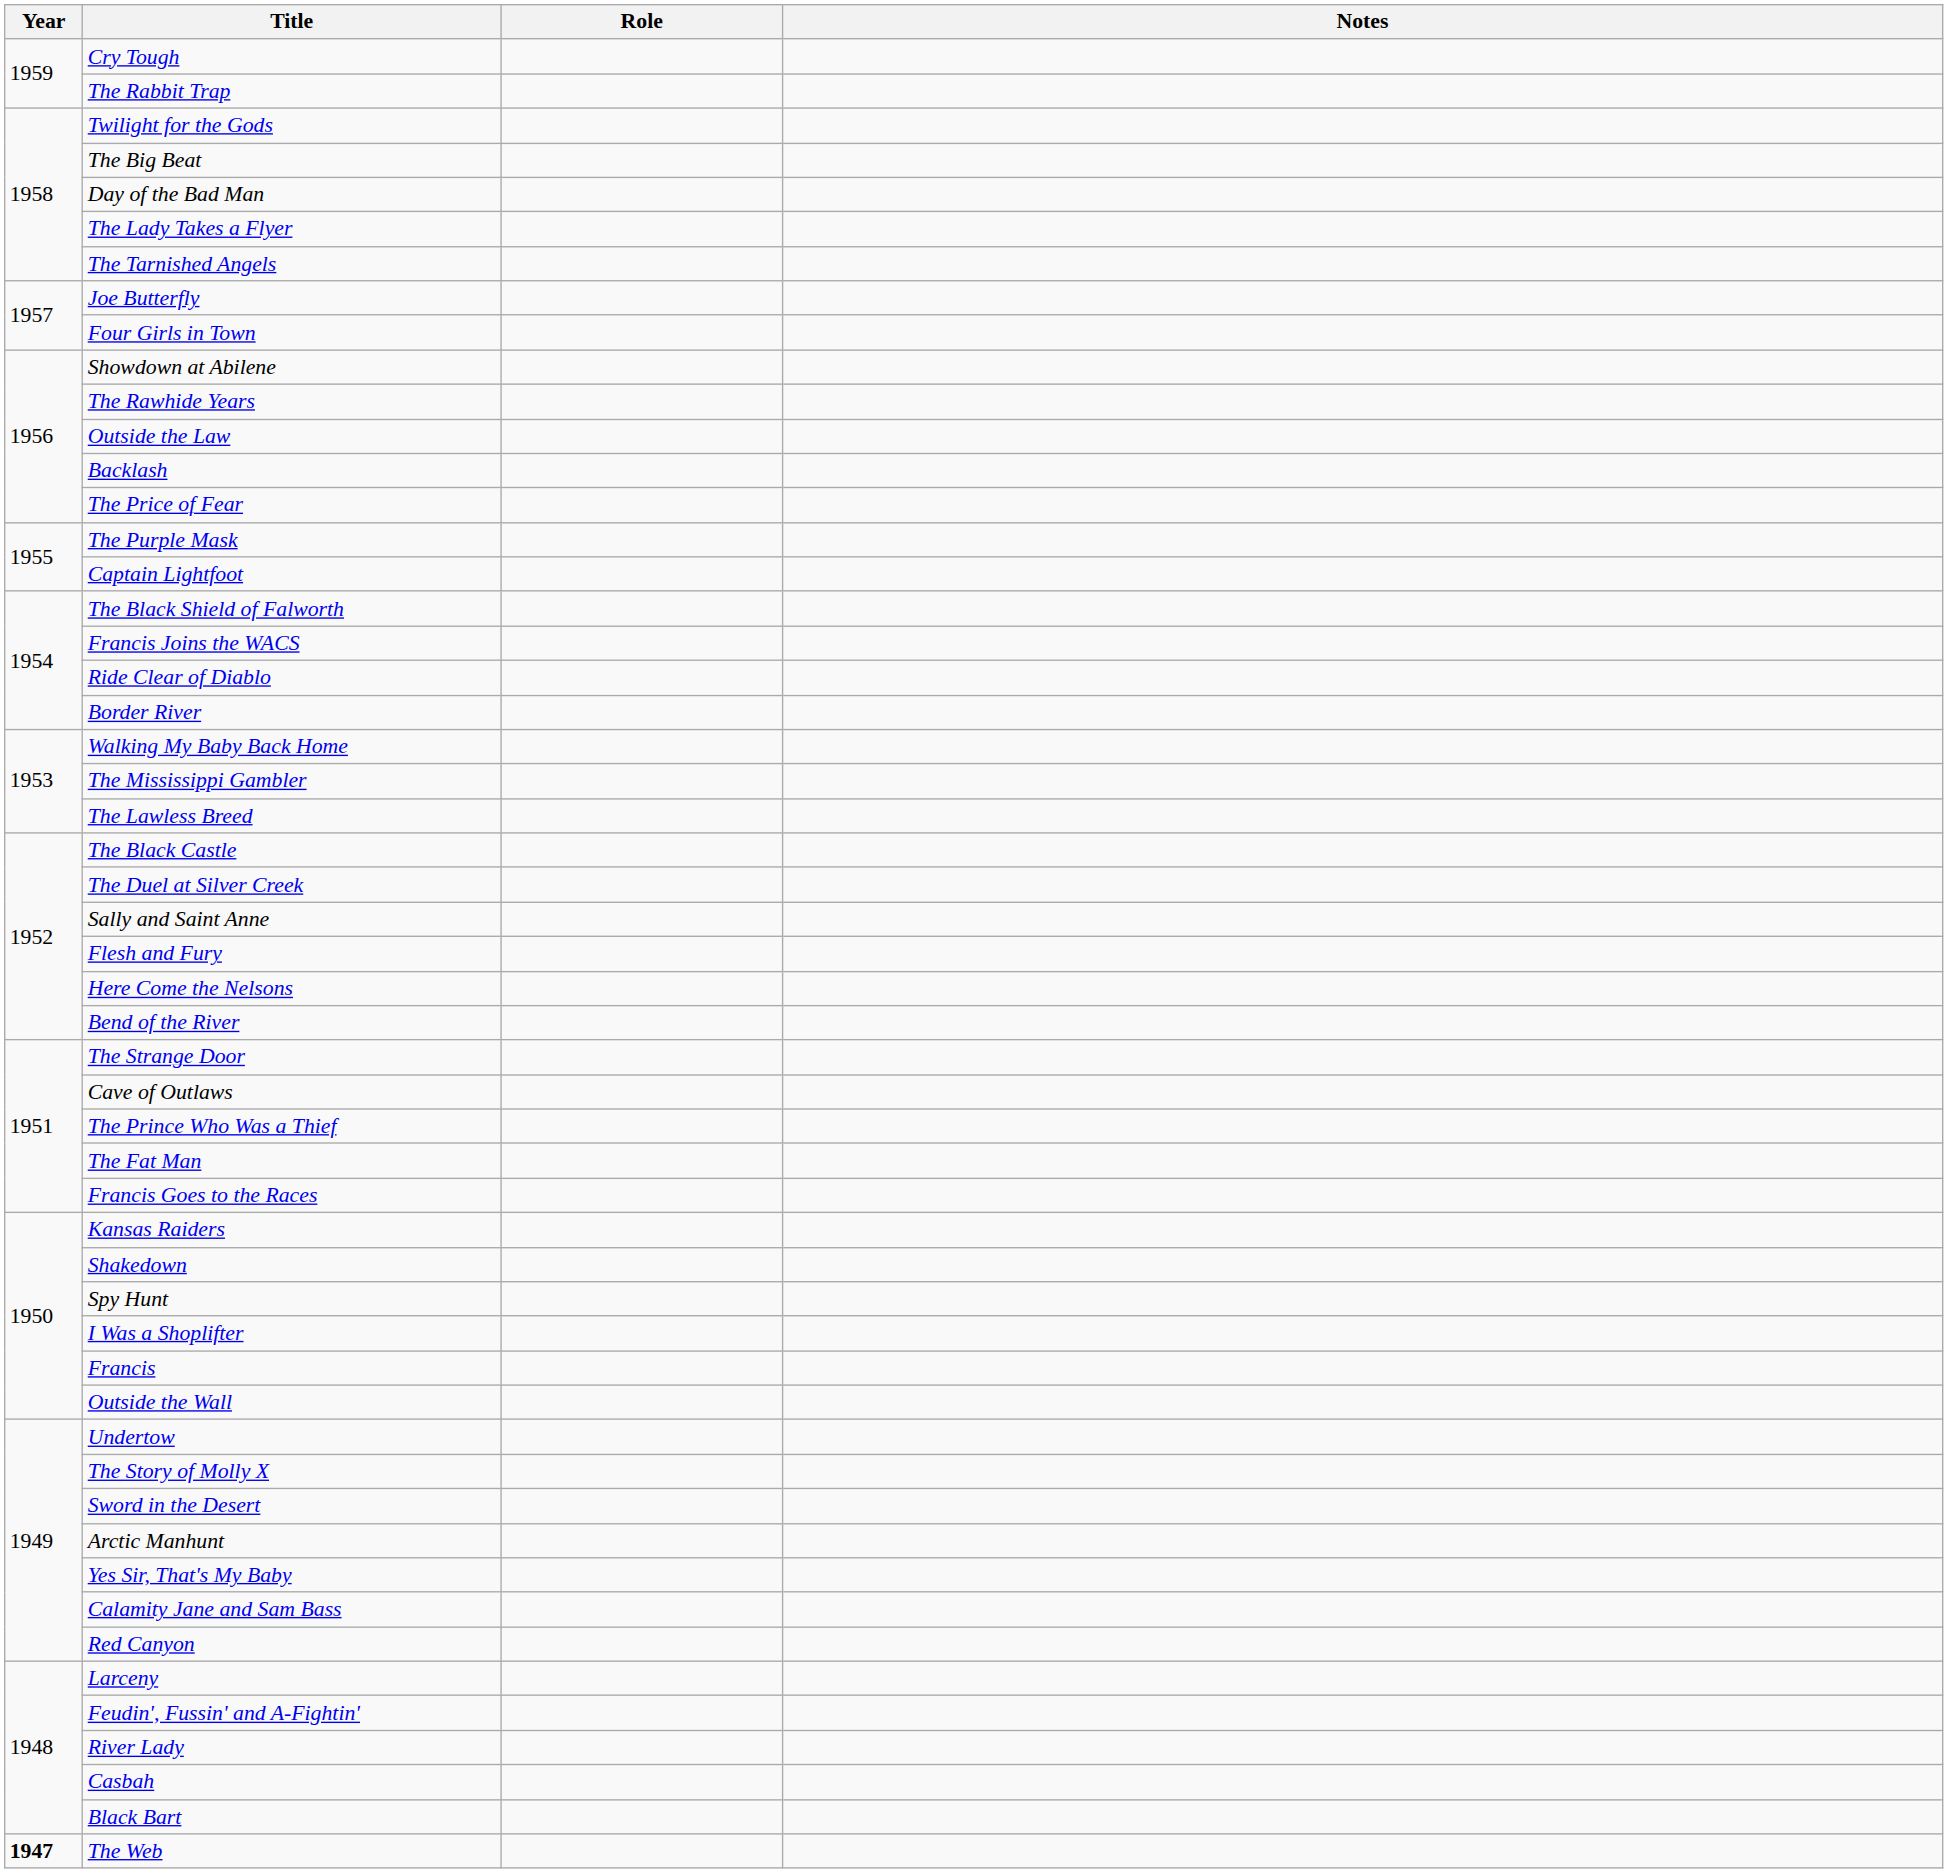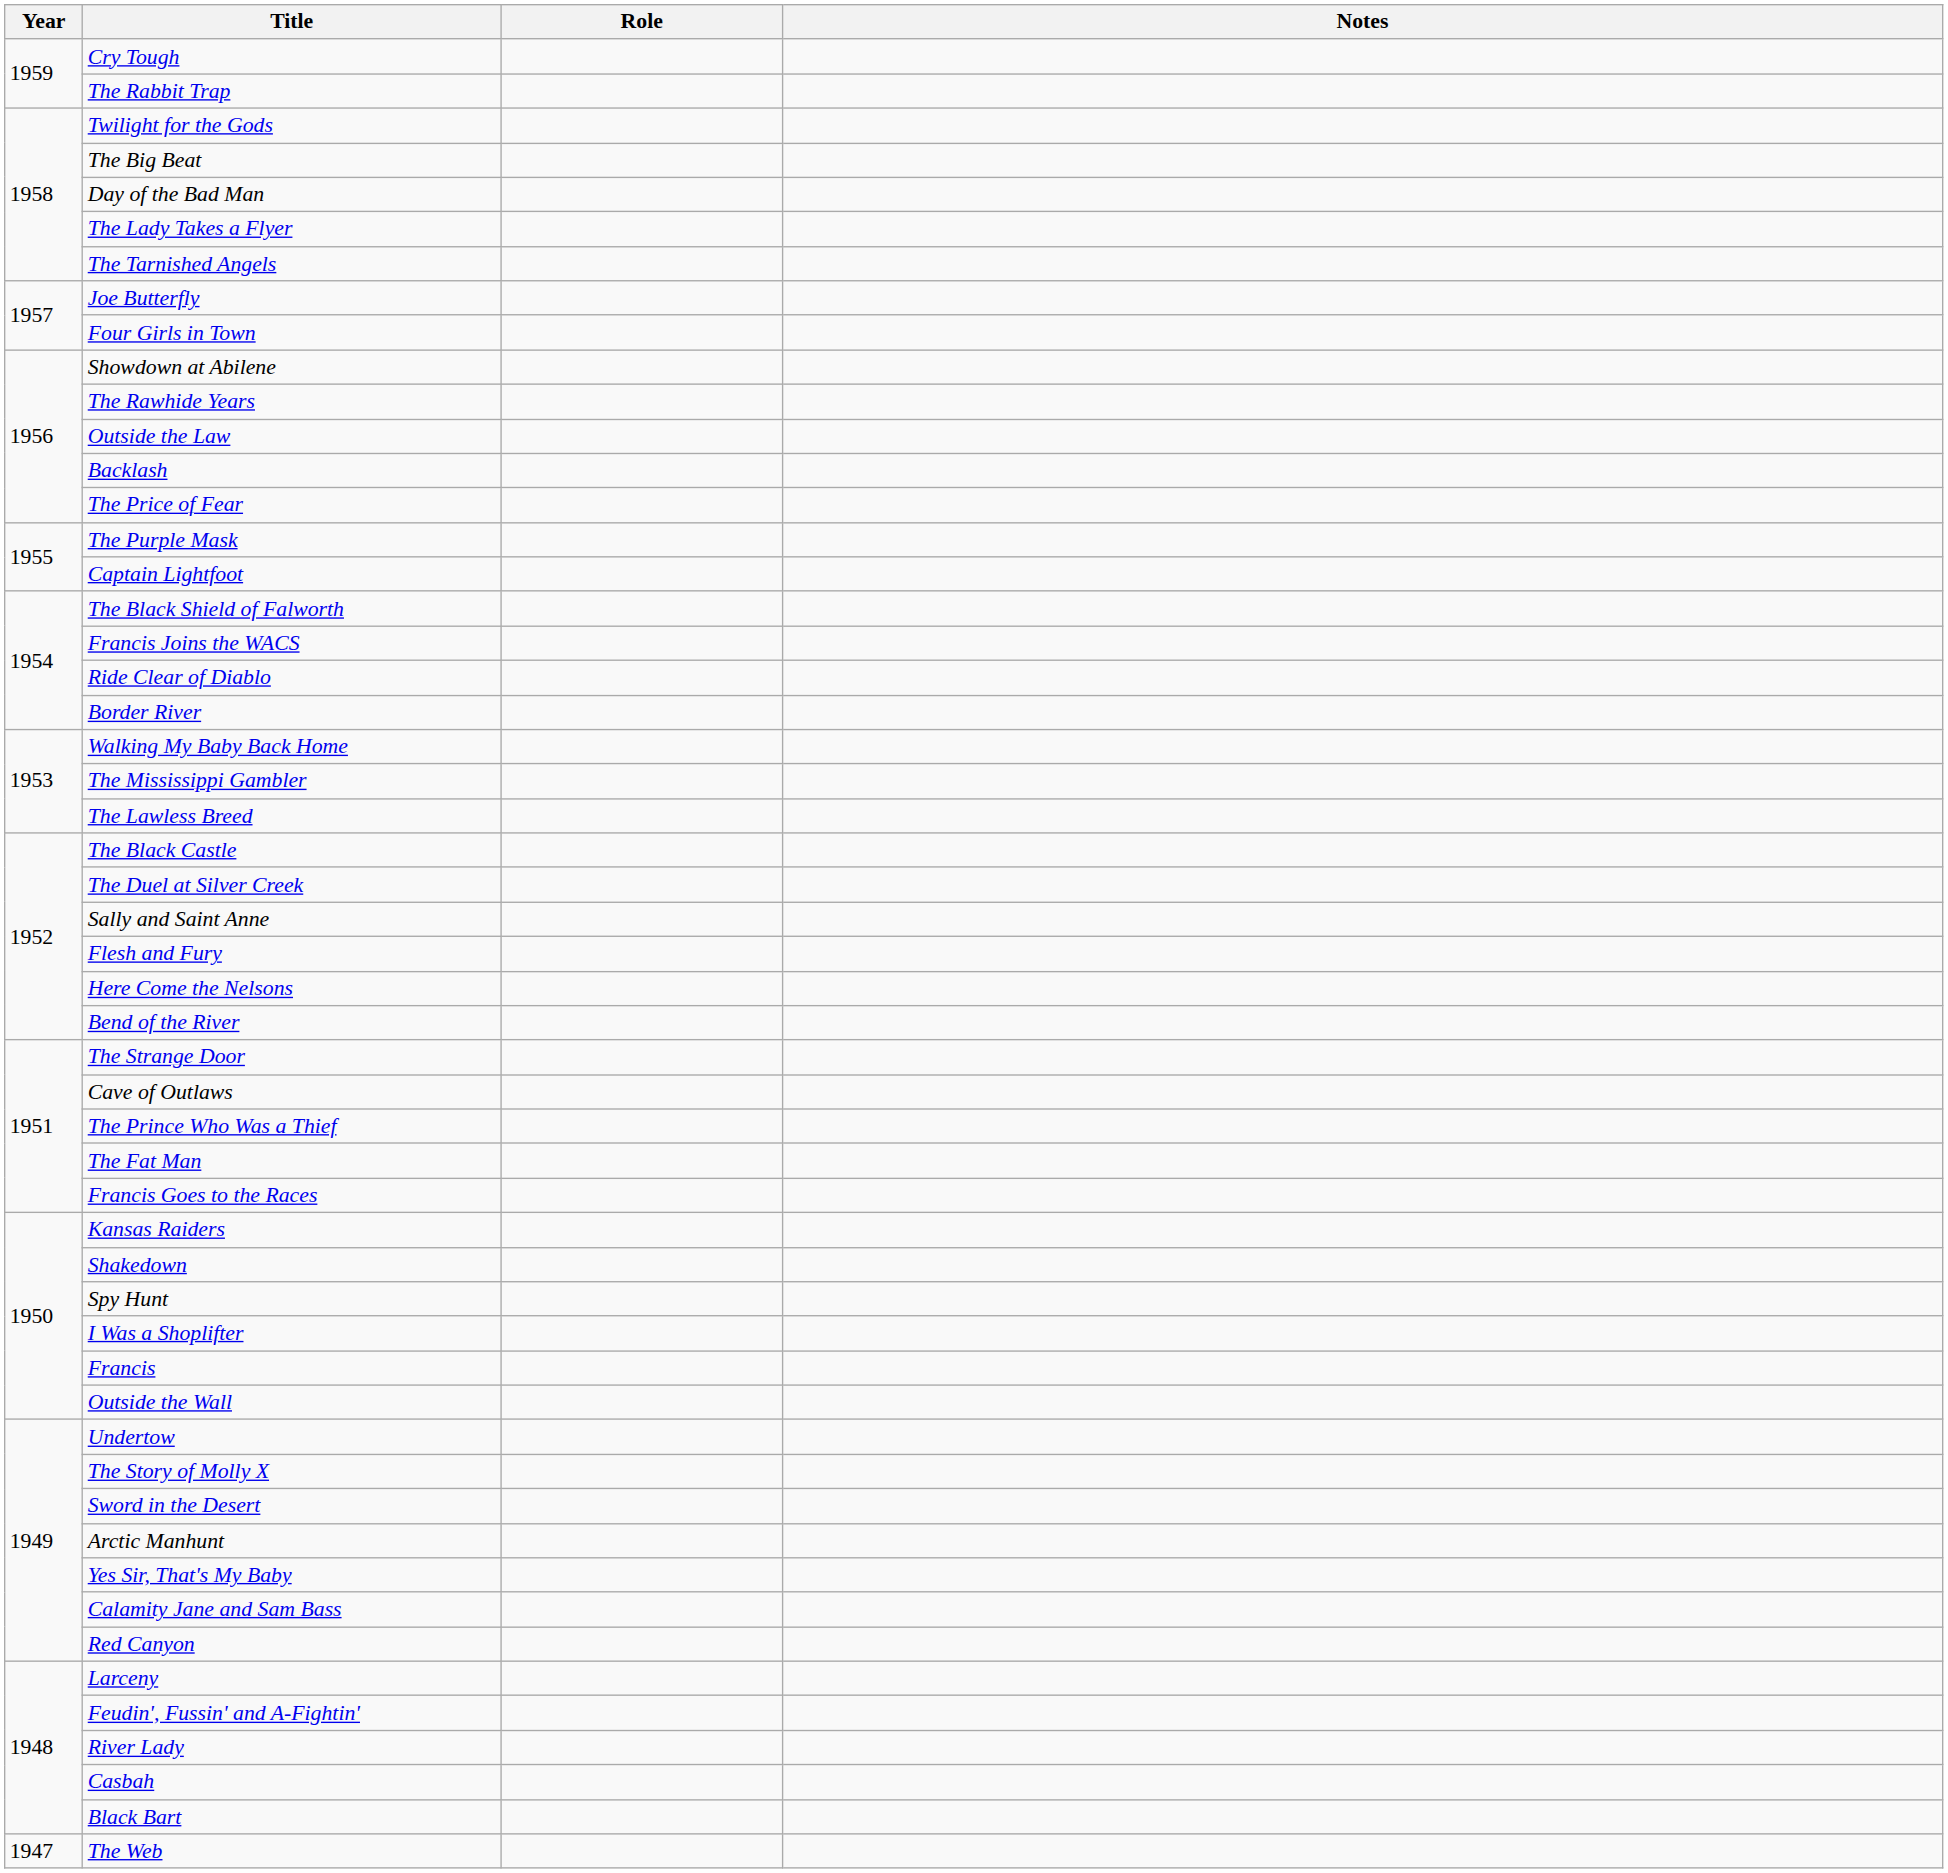The Web | Year: bold -> normal
